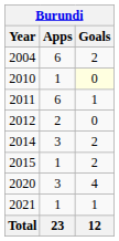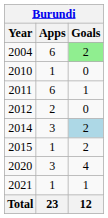2004 | Goals: no background -> lightgreen background
2010 | Goals: lightyellow background -> no background
2014 | Goals: no background -> lightblue background
